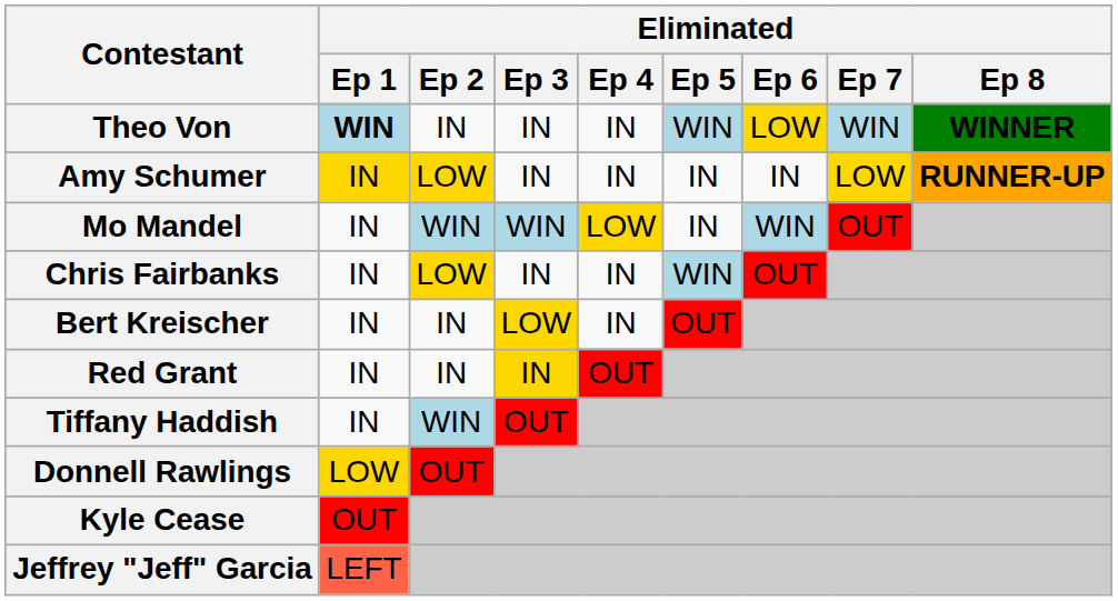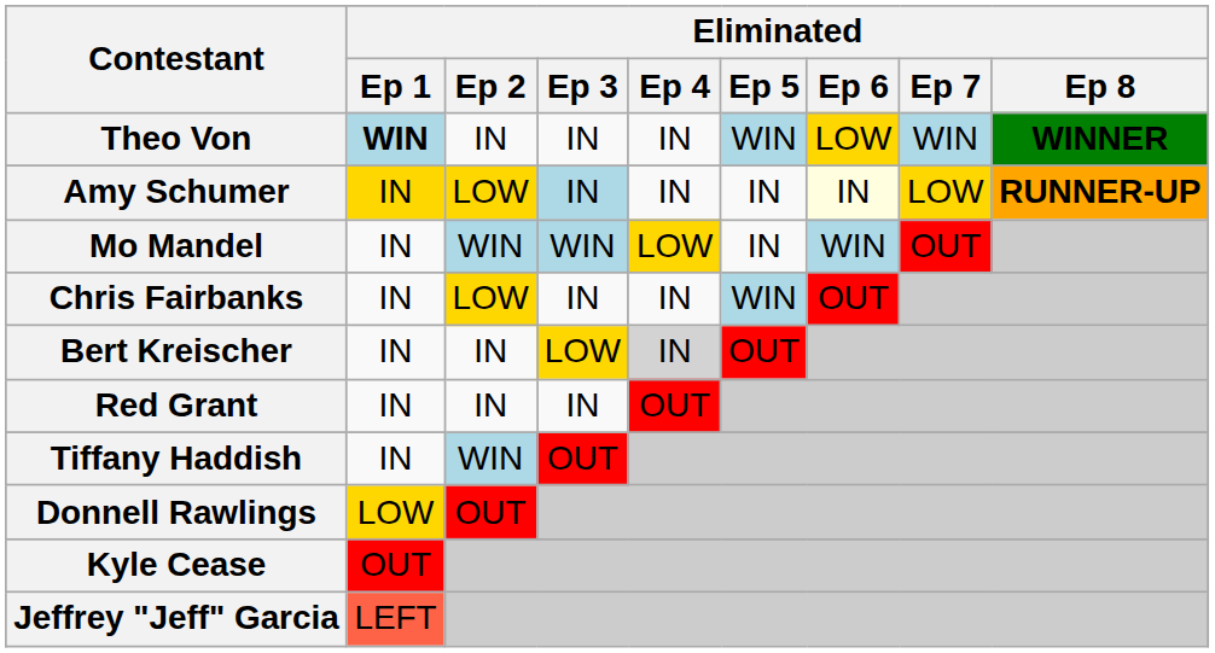Amy Schumer | Eliminated / Ep 3: no background -> lightblue background
Amy Schumer | Eliminated / Ep 6: no background -> lightyellow background
Bert Kreischer | Eliminated / Ep 4: no background -> lightgrey background
Red Grant | Eliminated / Ep 3: gold background -> no background
